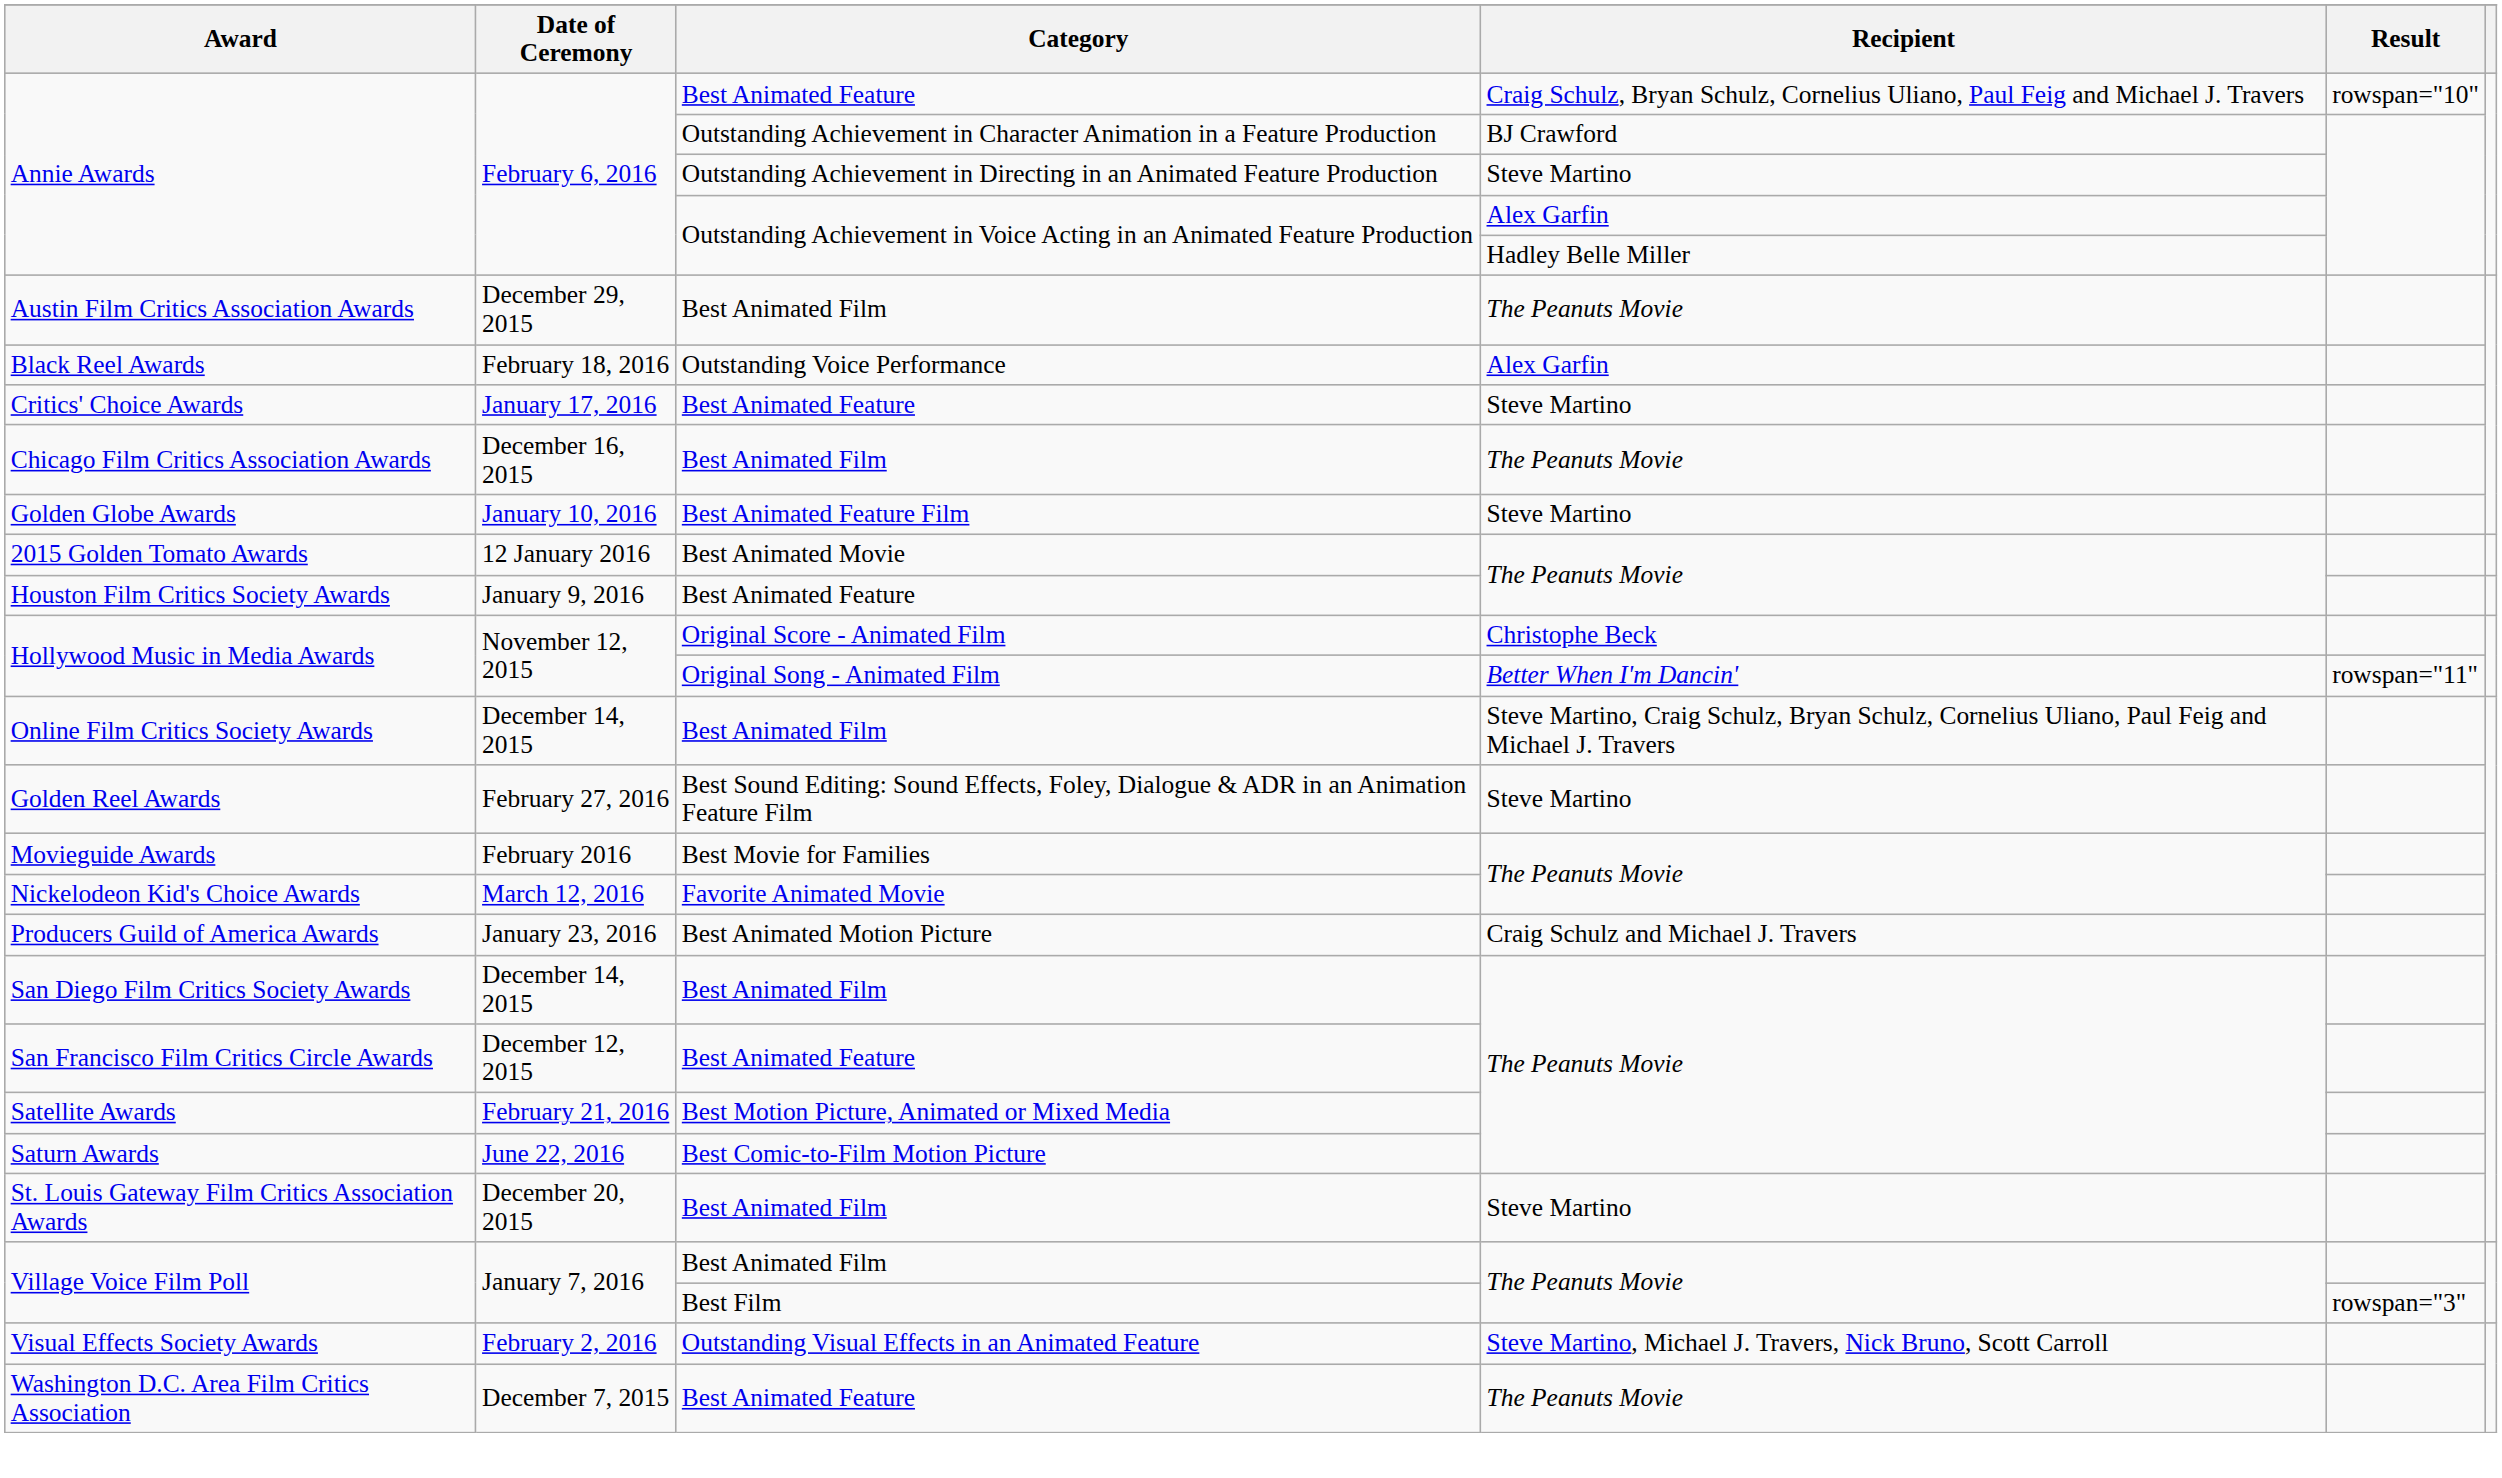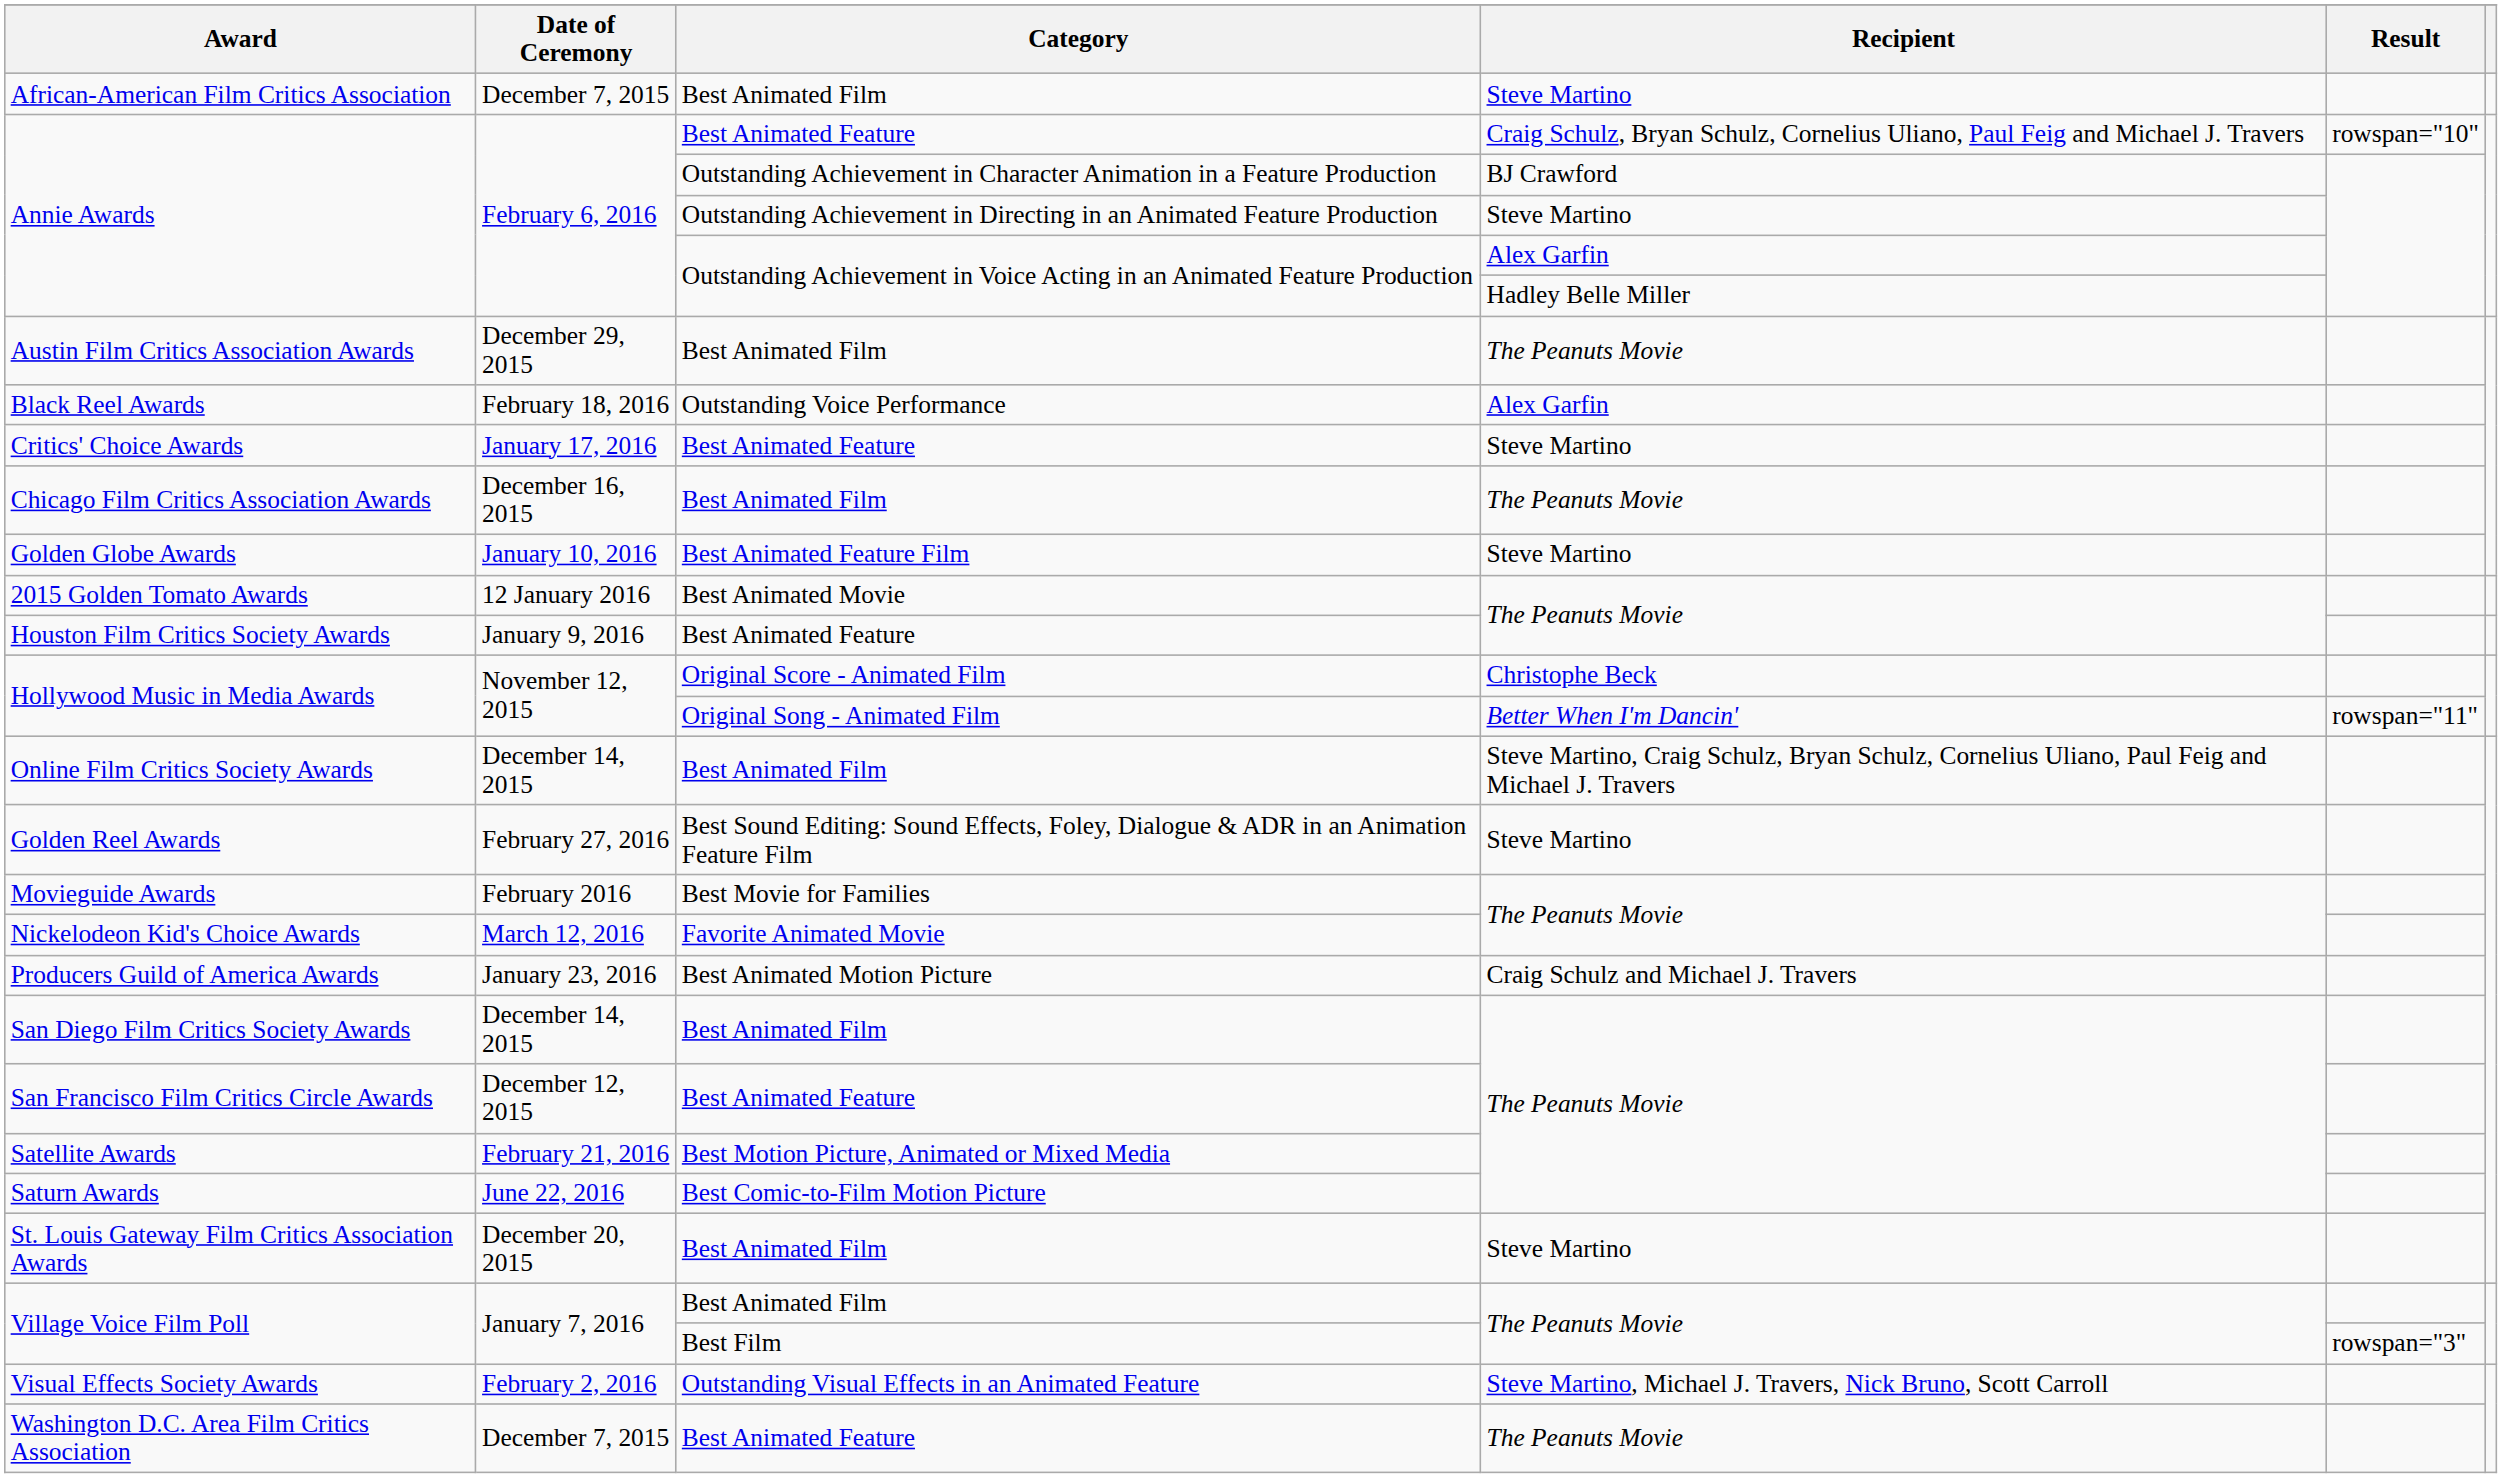+ row: African-American Film Critics Association | December 7, 2015 | Best Animated Film | Steve Martino
